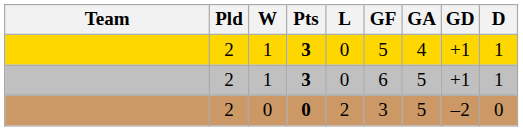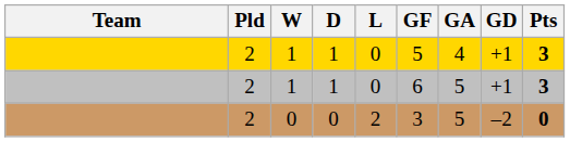columns swapped: D <-> Pts
